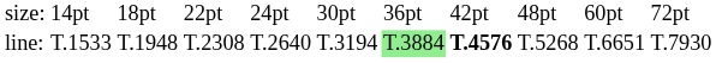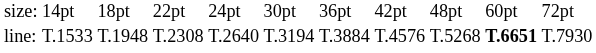line: | column 7: lightgreen background -> no background
line: | column 8: bold -> normal
line: | column 10: normal -> bold
